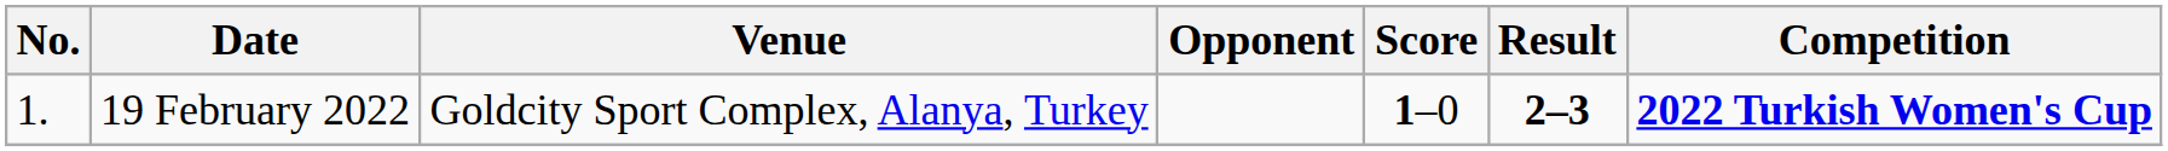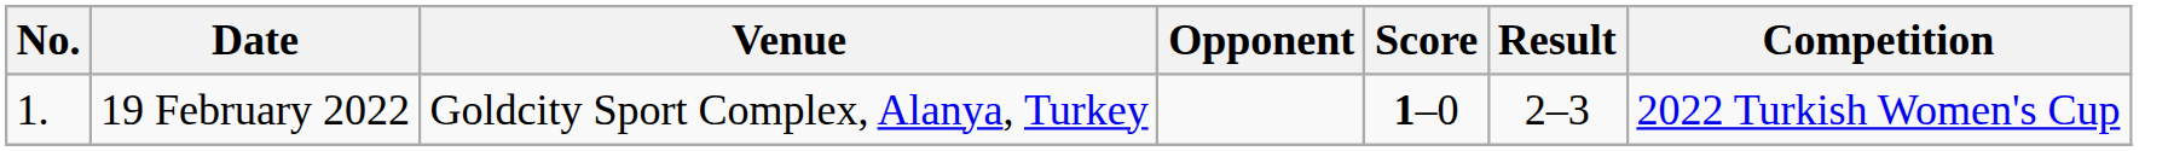19 February 2022 | Result: bold -> normal
19 February 2022 | Competition: bold -> normal
